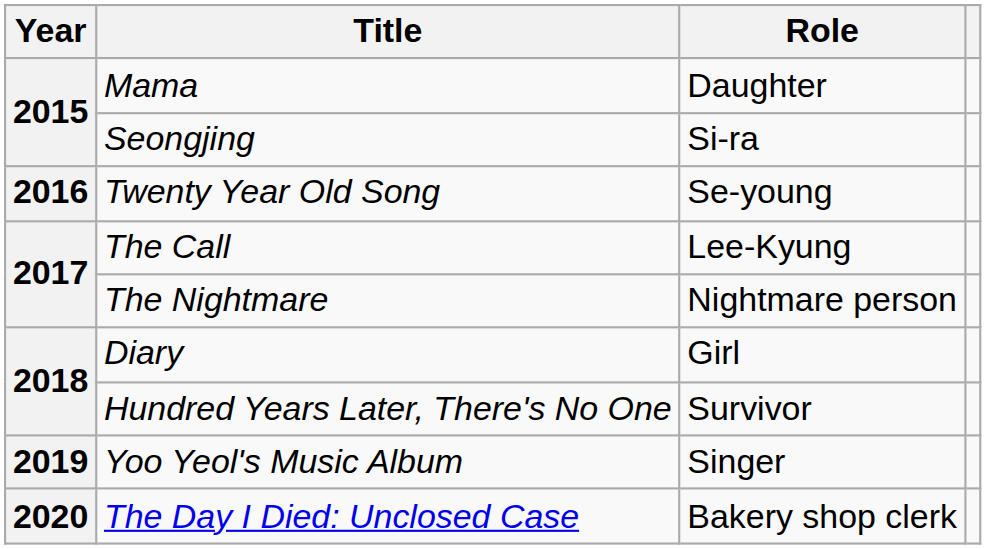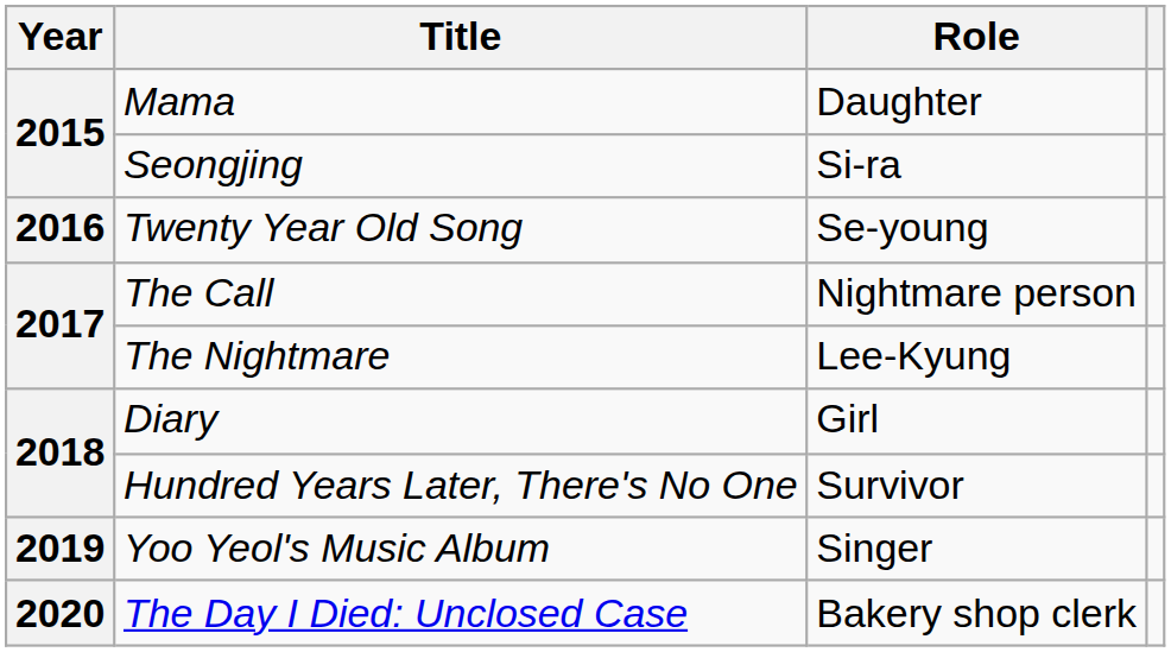The Call | Role: Lee-Kyung -> Nightmare person
The Nightmare | Role: Nightmare person -> Lee-Kyung
